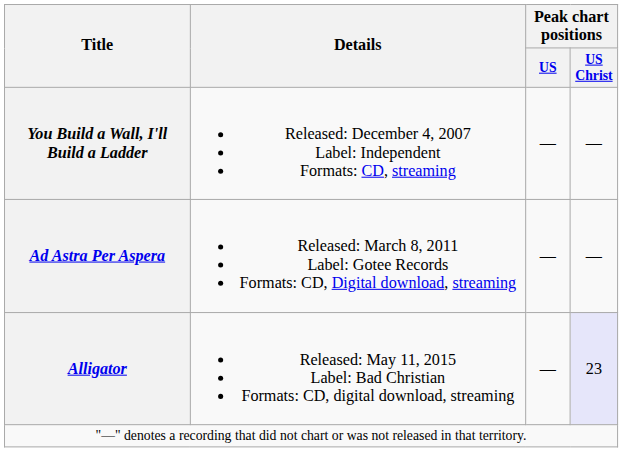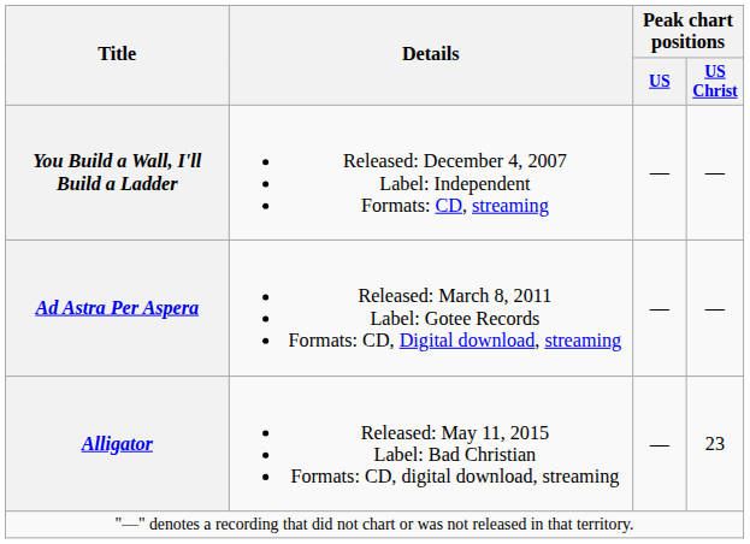Alligator | Peak chart positions / US Christ: lavender background -> no background
